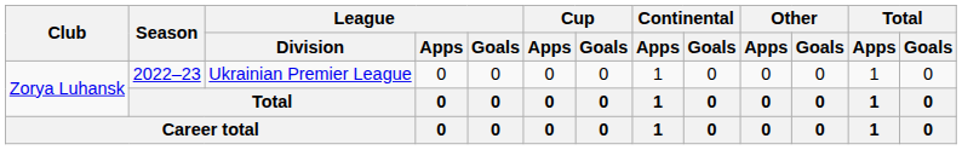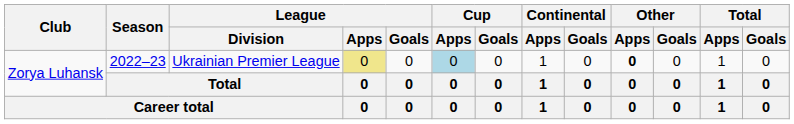Zorya Luhansk / Ukrainian Premier League | League / Apps: no background -> khaki background
Zorya Luhansk / Ukrainian Premier League | Cup / Apps: no background -> lightblue background
Zorya Luhansk / Ukrainian Premier League | Other / Apps: normal -> bold
